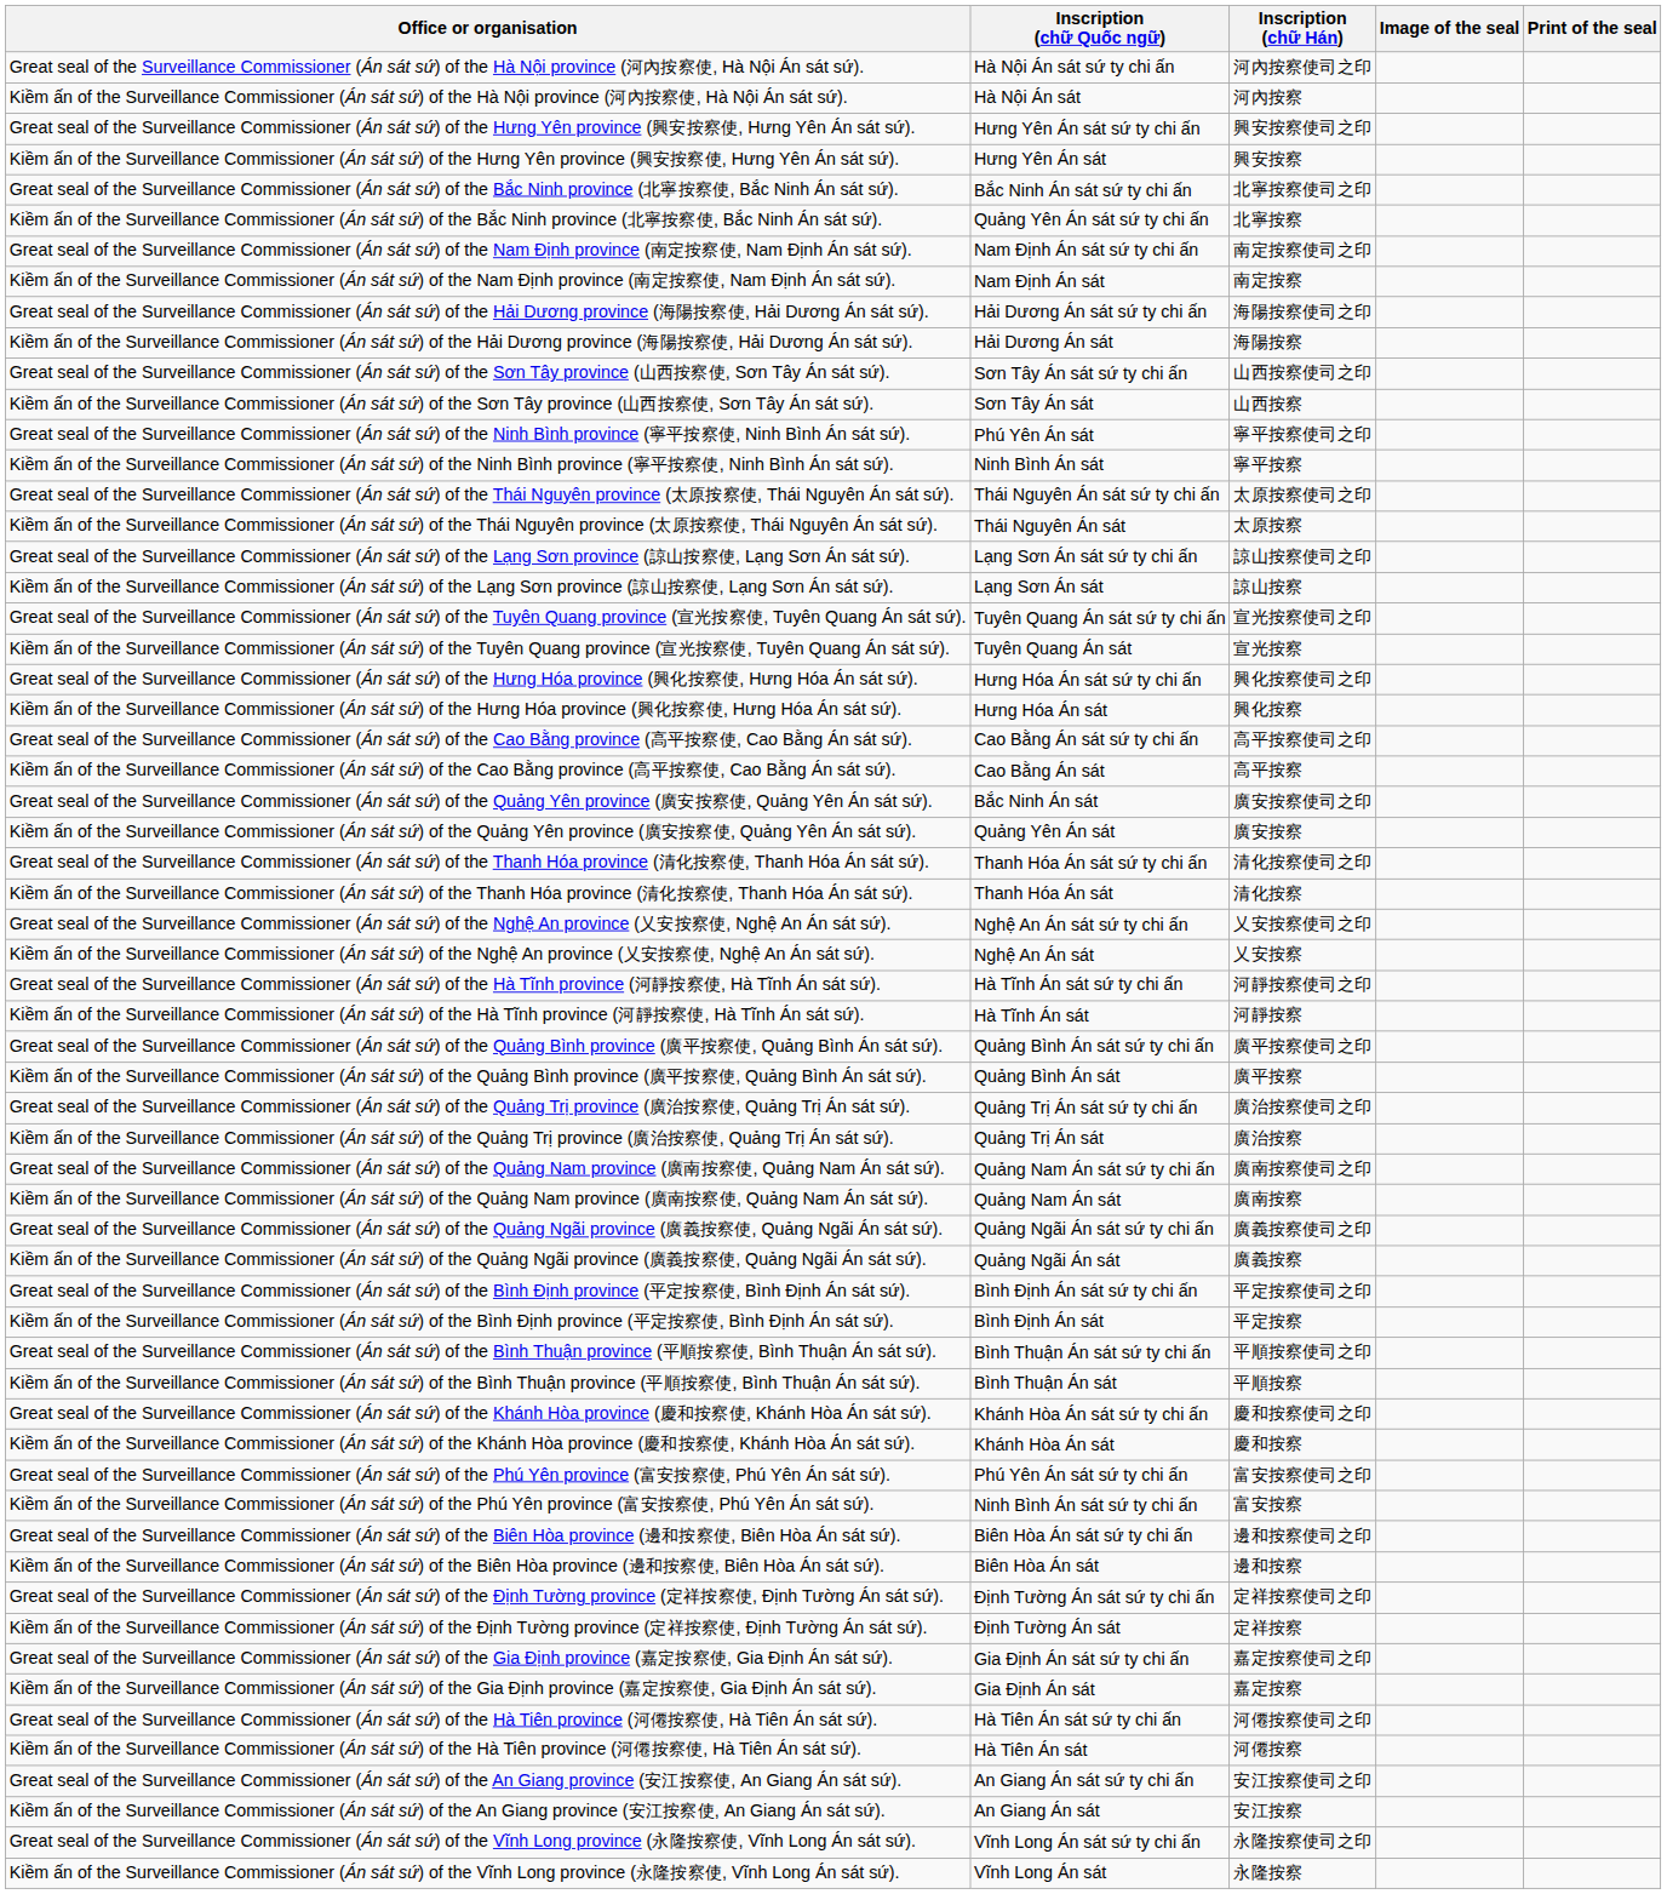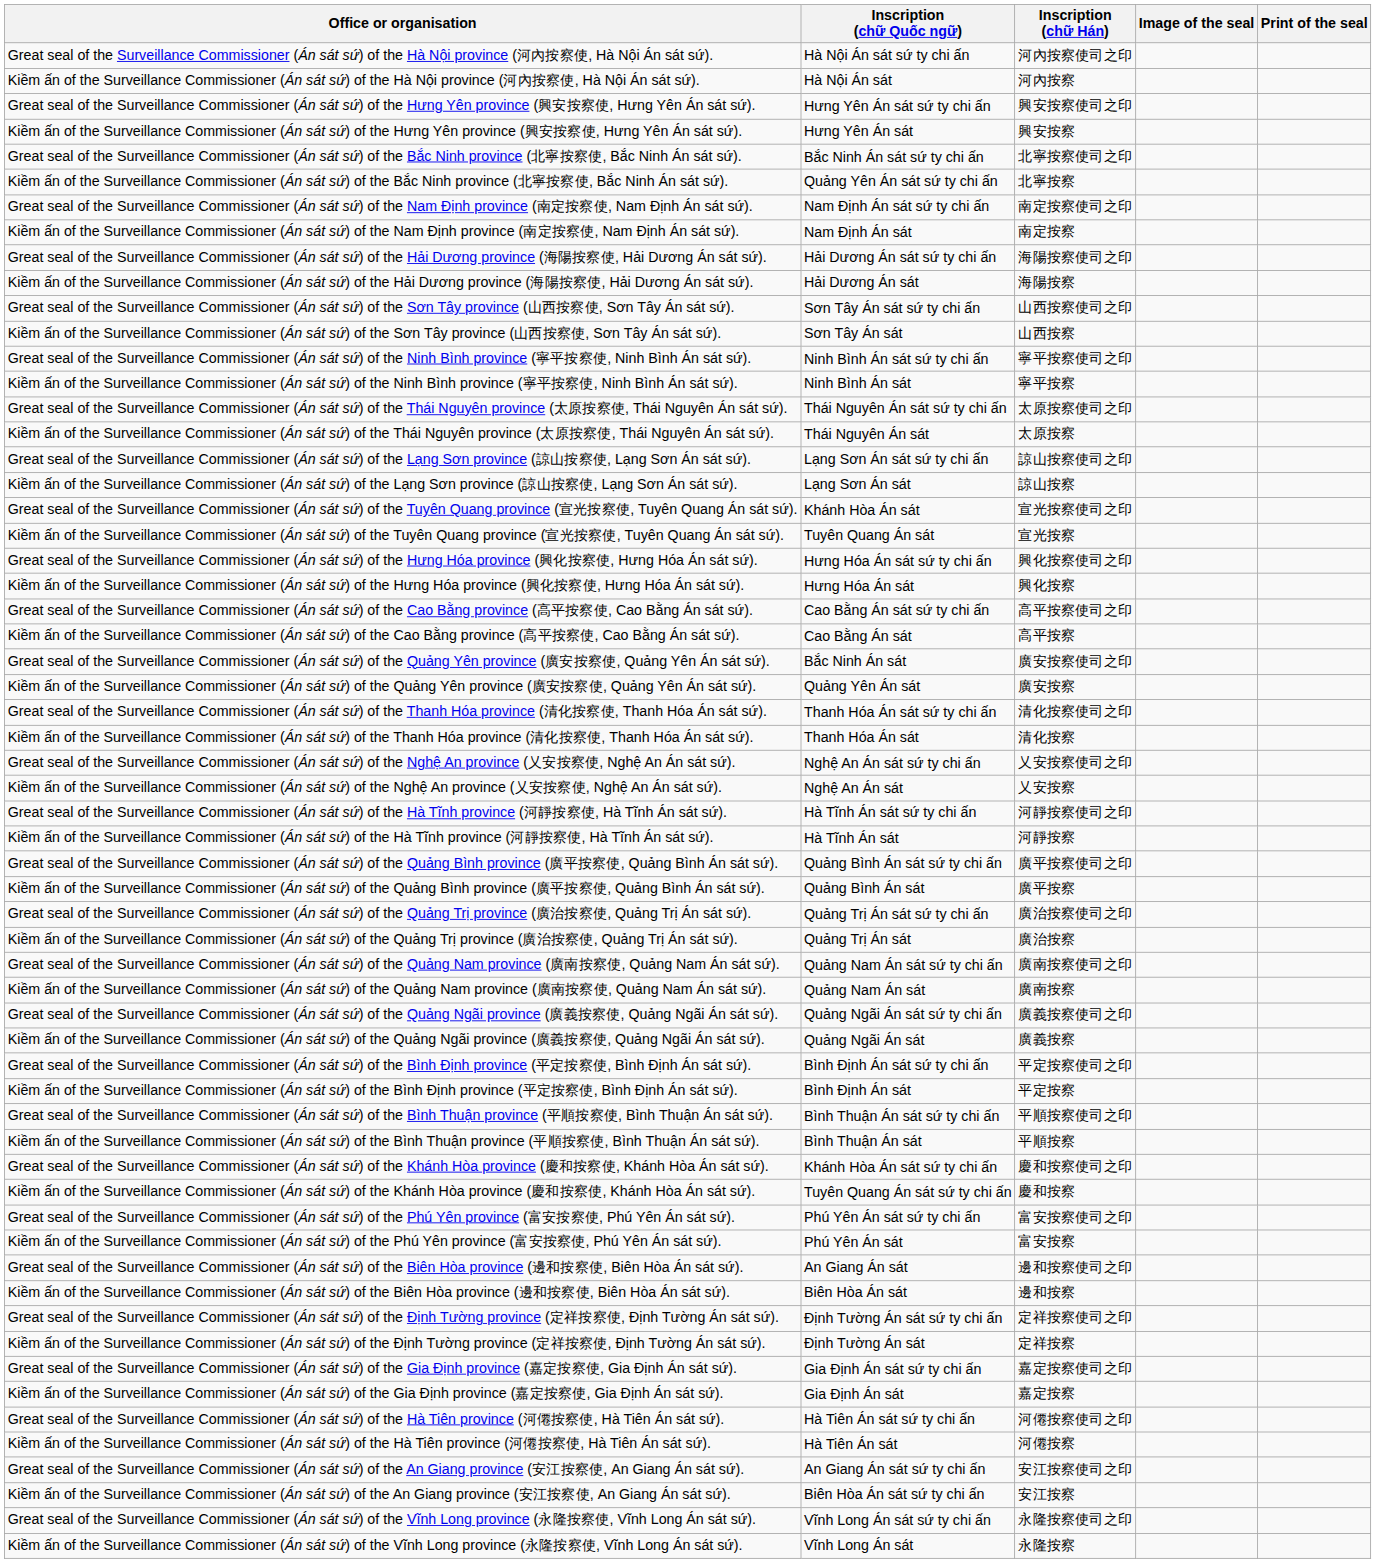row 14 | Inscription (chữ Quốc ngữ): Phú Yên Án sát -> Ninh Bình Án sát sứ ty chi ấn
row 20 | Inscription (chữ Quốc ngữ): Tuyên Quang Án sát sứ ty chi ấn -> Khánh Hòa Án sát
row 47 | Inscription (chữ Quốc ngữ): Khánh Hòa Án sát -> Tuyên Quang Án sát sứ ty chi ấn
row 49 | Inscription (chữ Quốc ngữ): Ninh Bình Án sát sứ ty chi ấn -> Phú Yên Án sát
row 50 | Inscription (chữ Quốc ngữ): Biên Hòa Án sát sứ ty chi ấn -> An Giang Án sát
row 59 | Inscription (chữ Quốc ngữ): An Giang Án sát -> Biên Hòa Án sát sứ ty chi ấn
